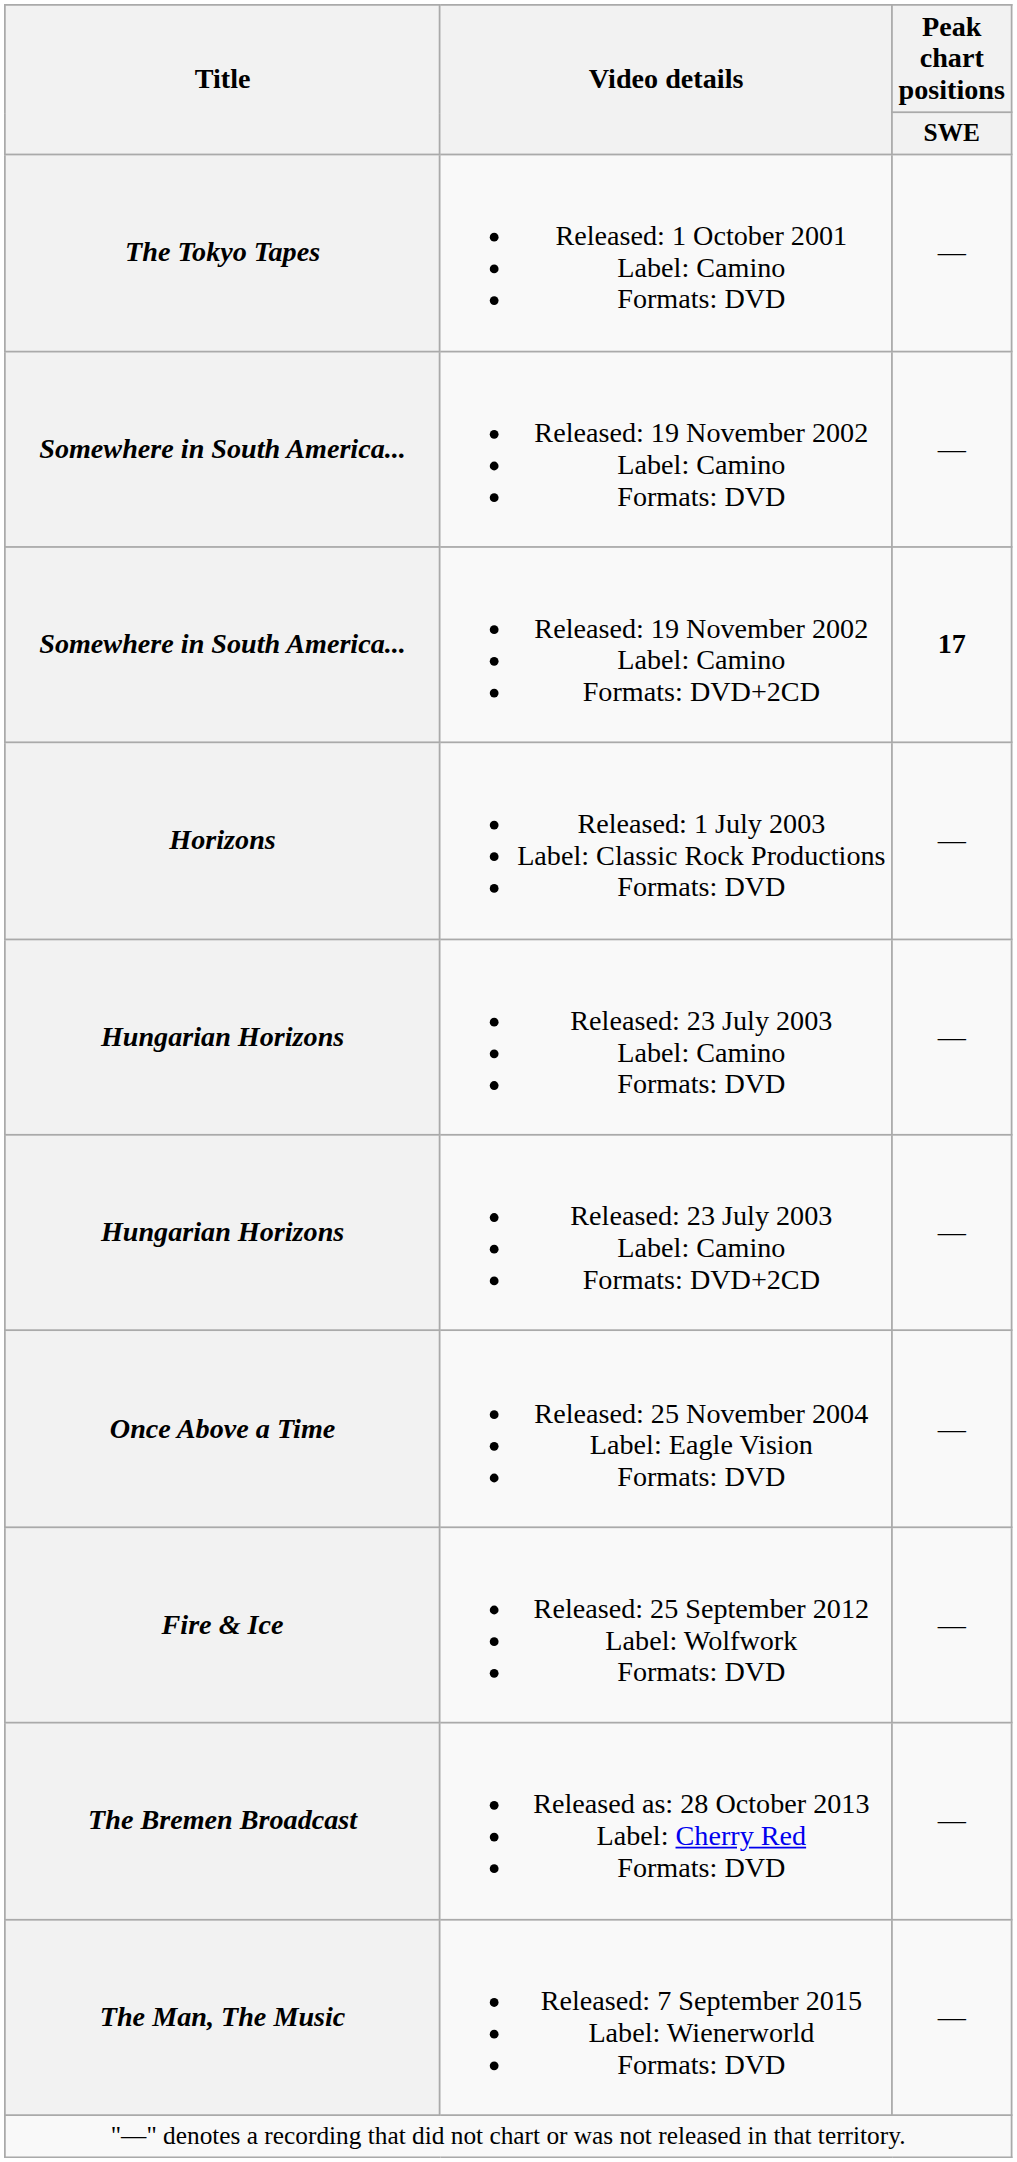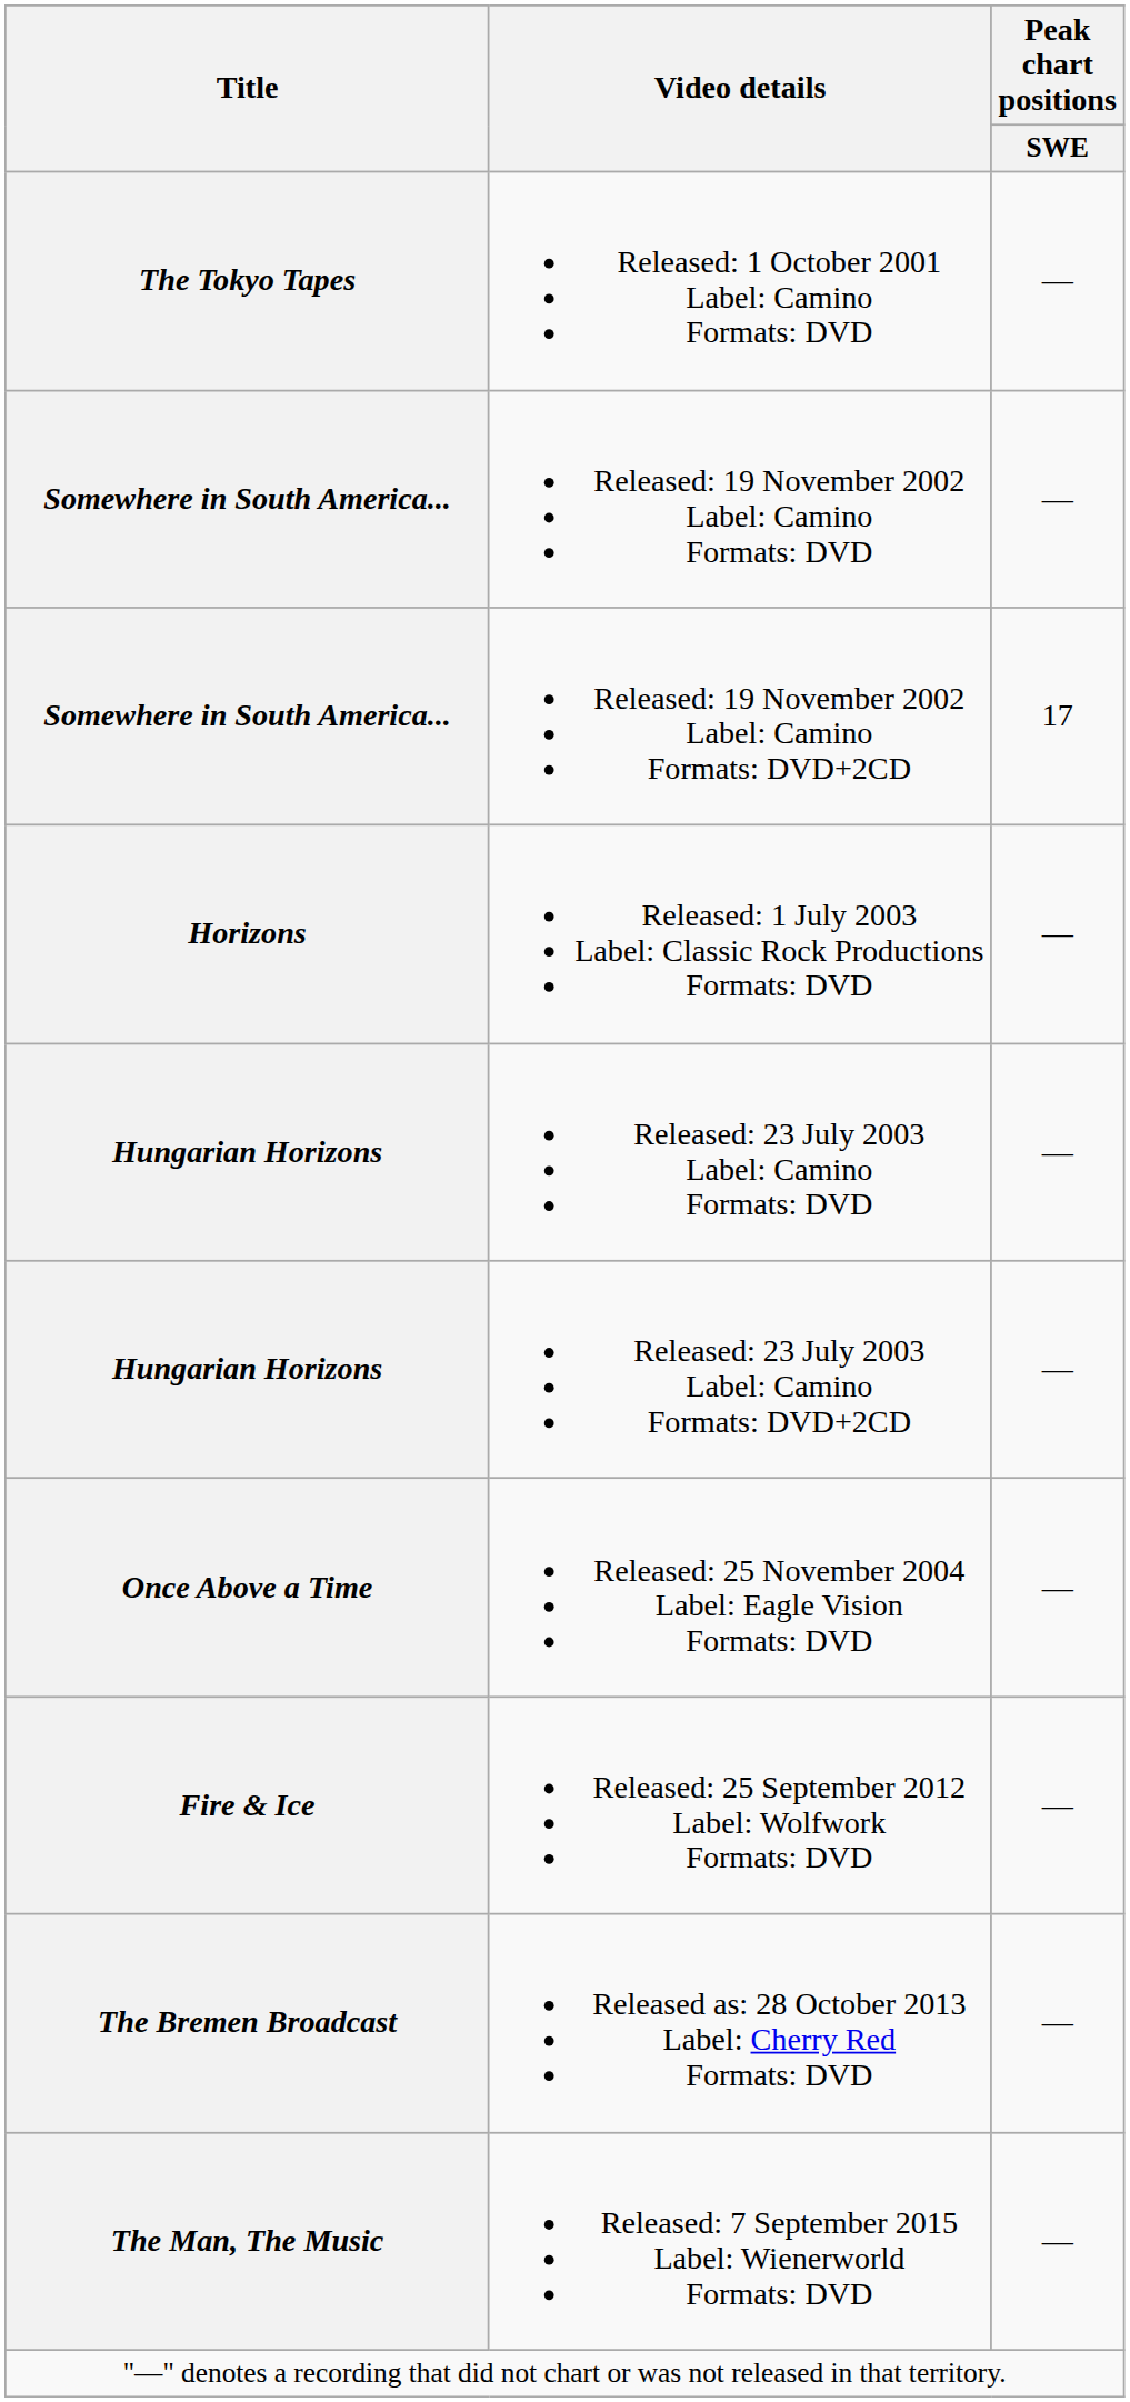Released: 19 November 2002 Label: Camino Formats: DVD+2CD | Peak chart positions / SWE: bold -> normal
